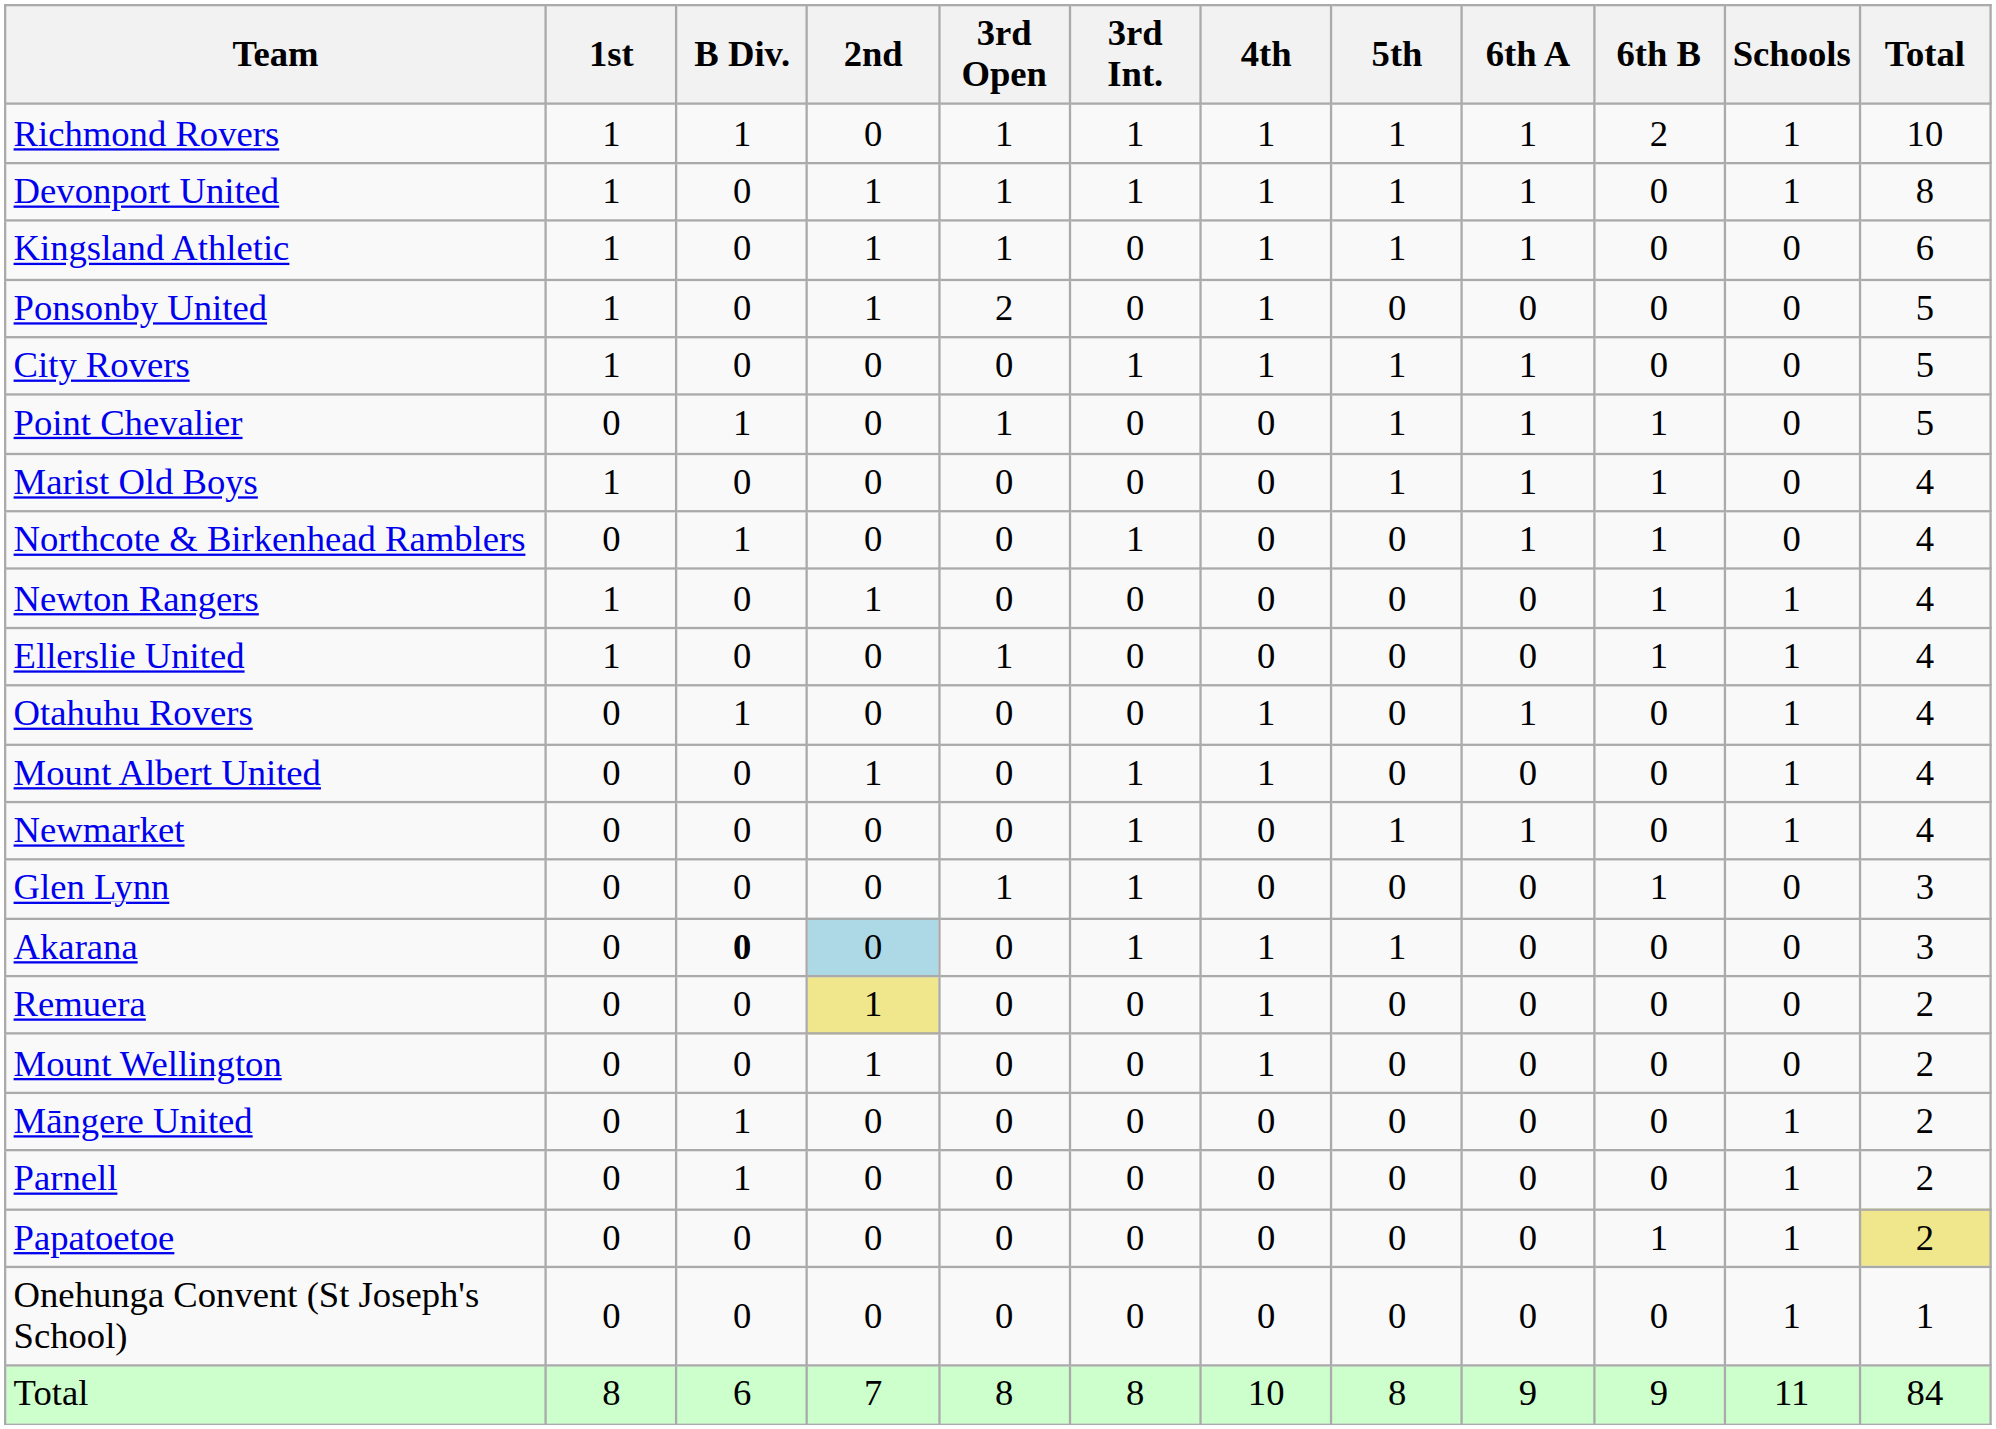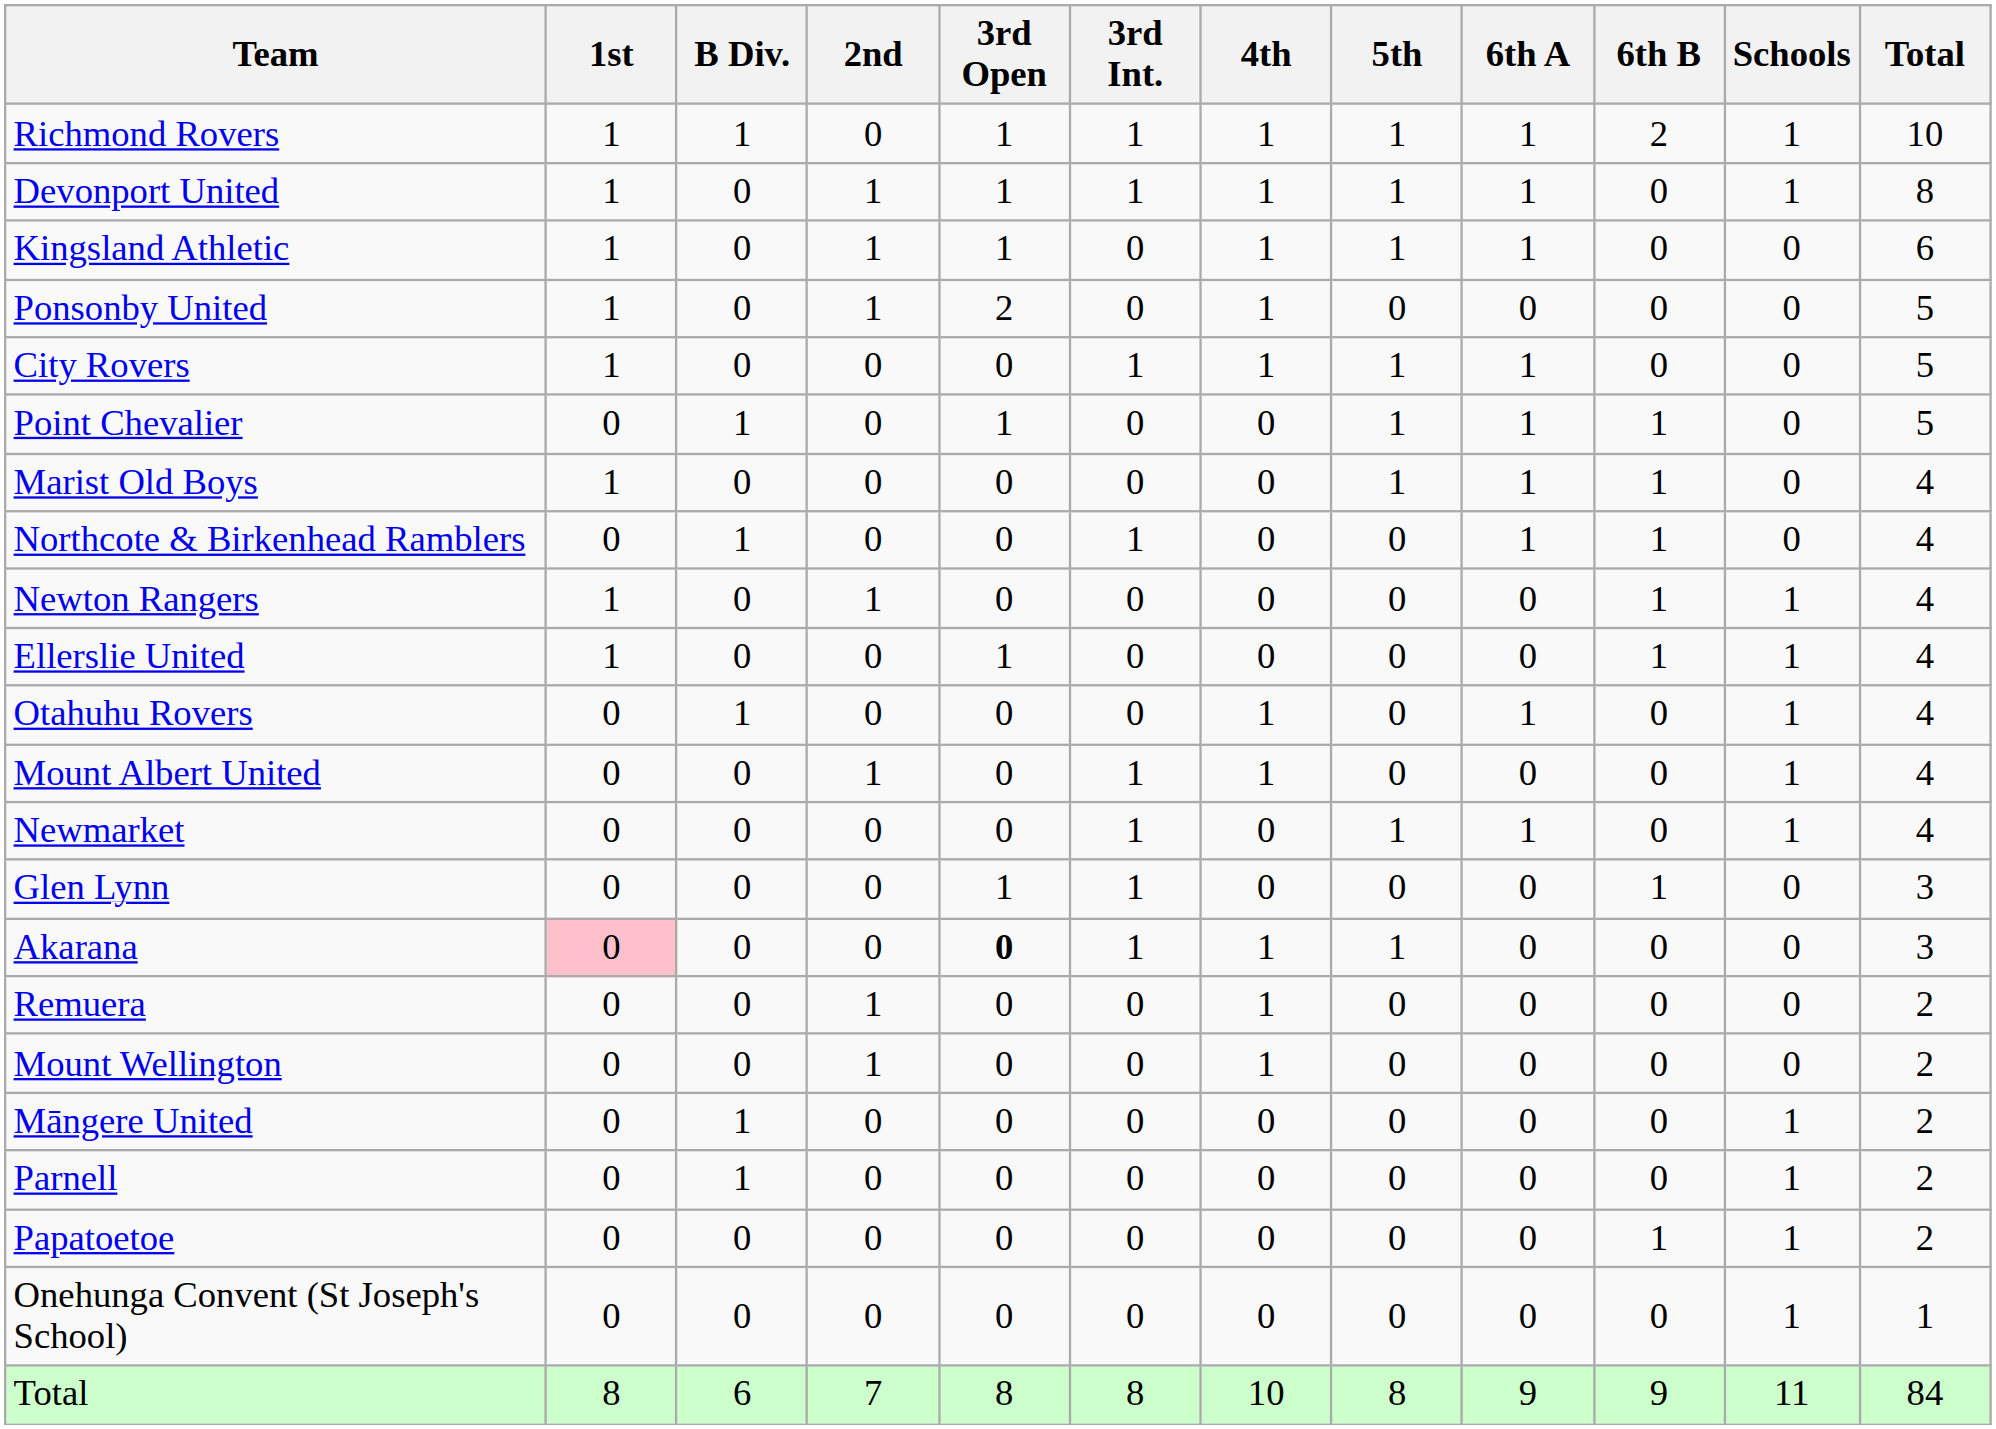Akarana | 1st: no background -> pink background
Akarana | B Div.: bold -> normal
Akarana | 2nd: lightblue background -> no background
Akarana | 3rd Open: normal -> bold
Remuera | 2nd: khaki background -> no background
Papatoetoe | Total: khaki background -> no background
